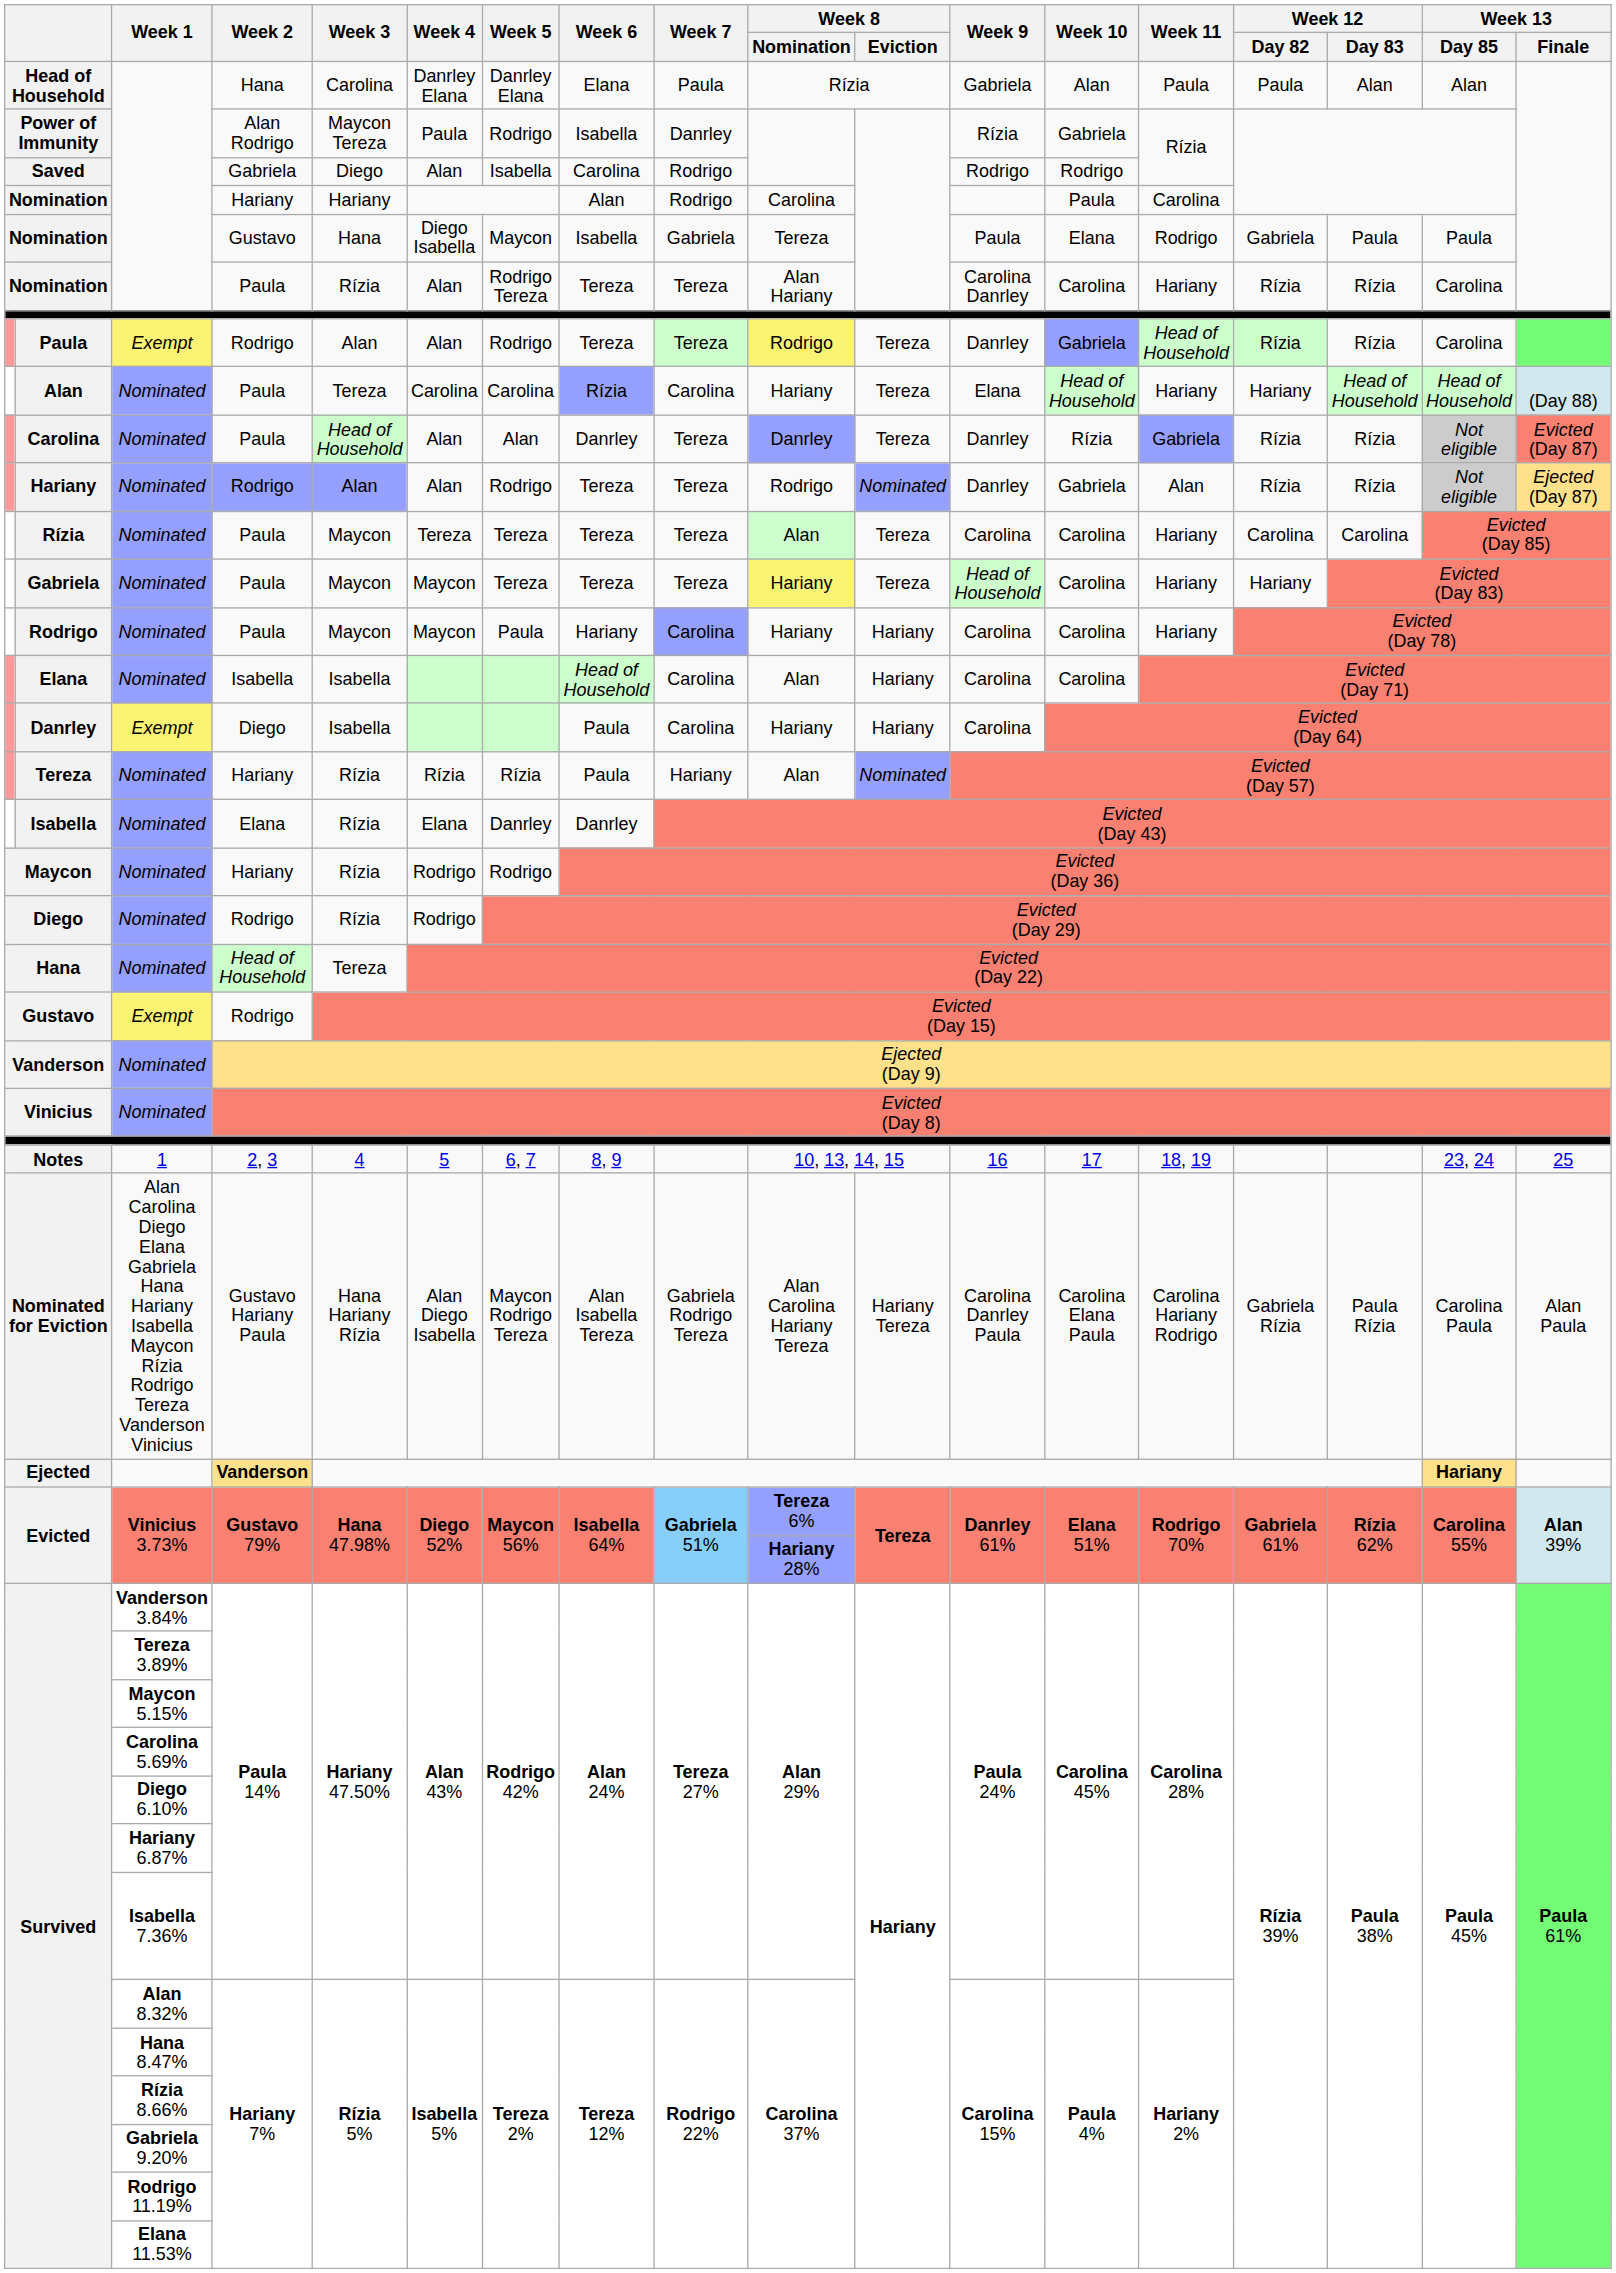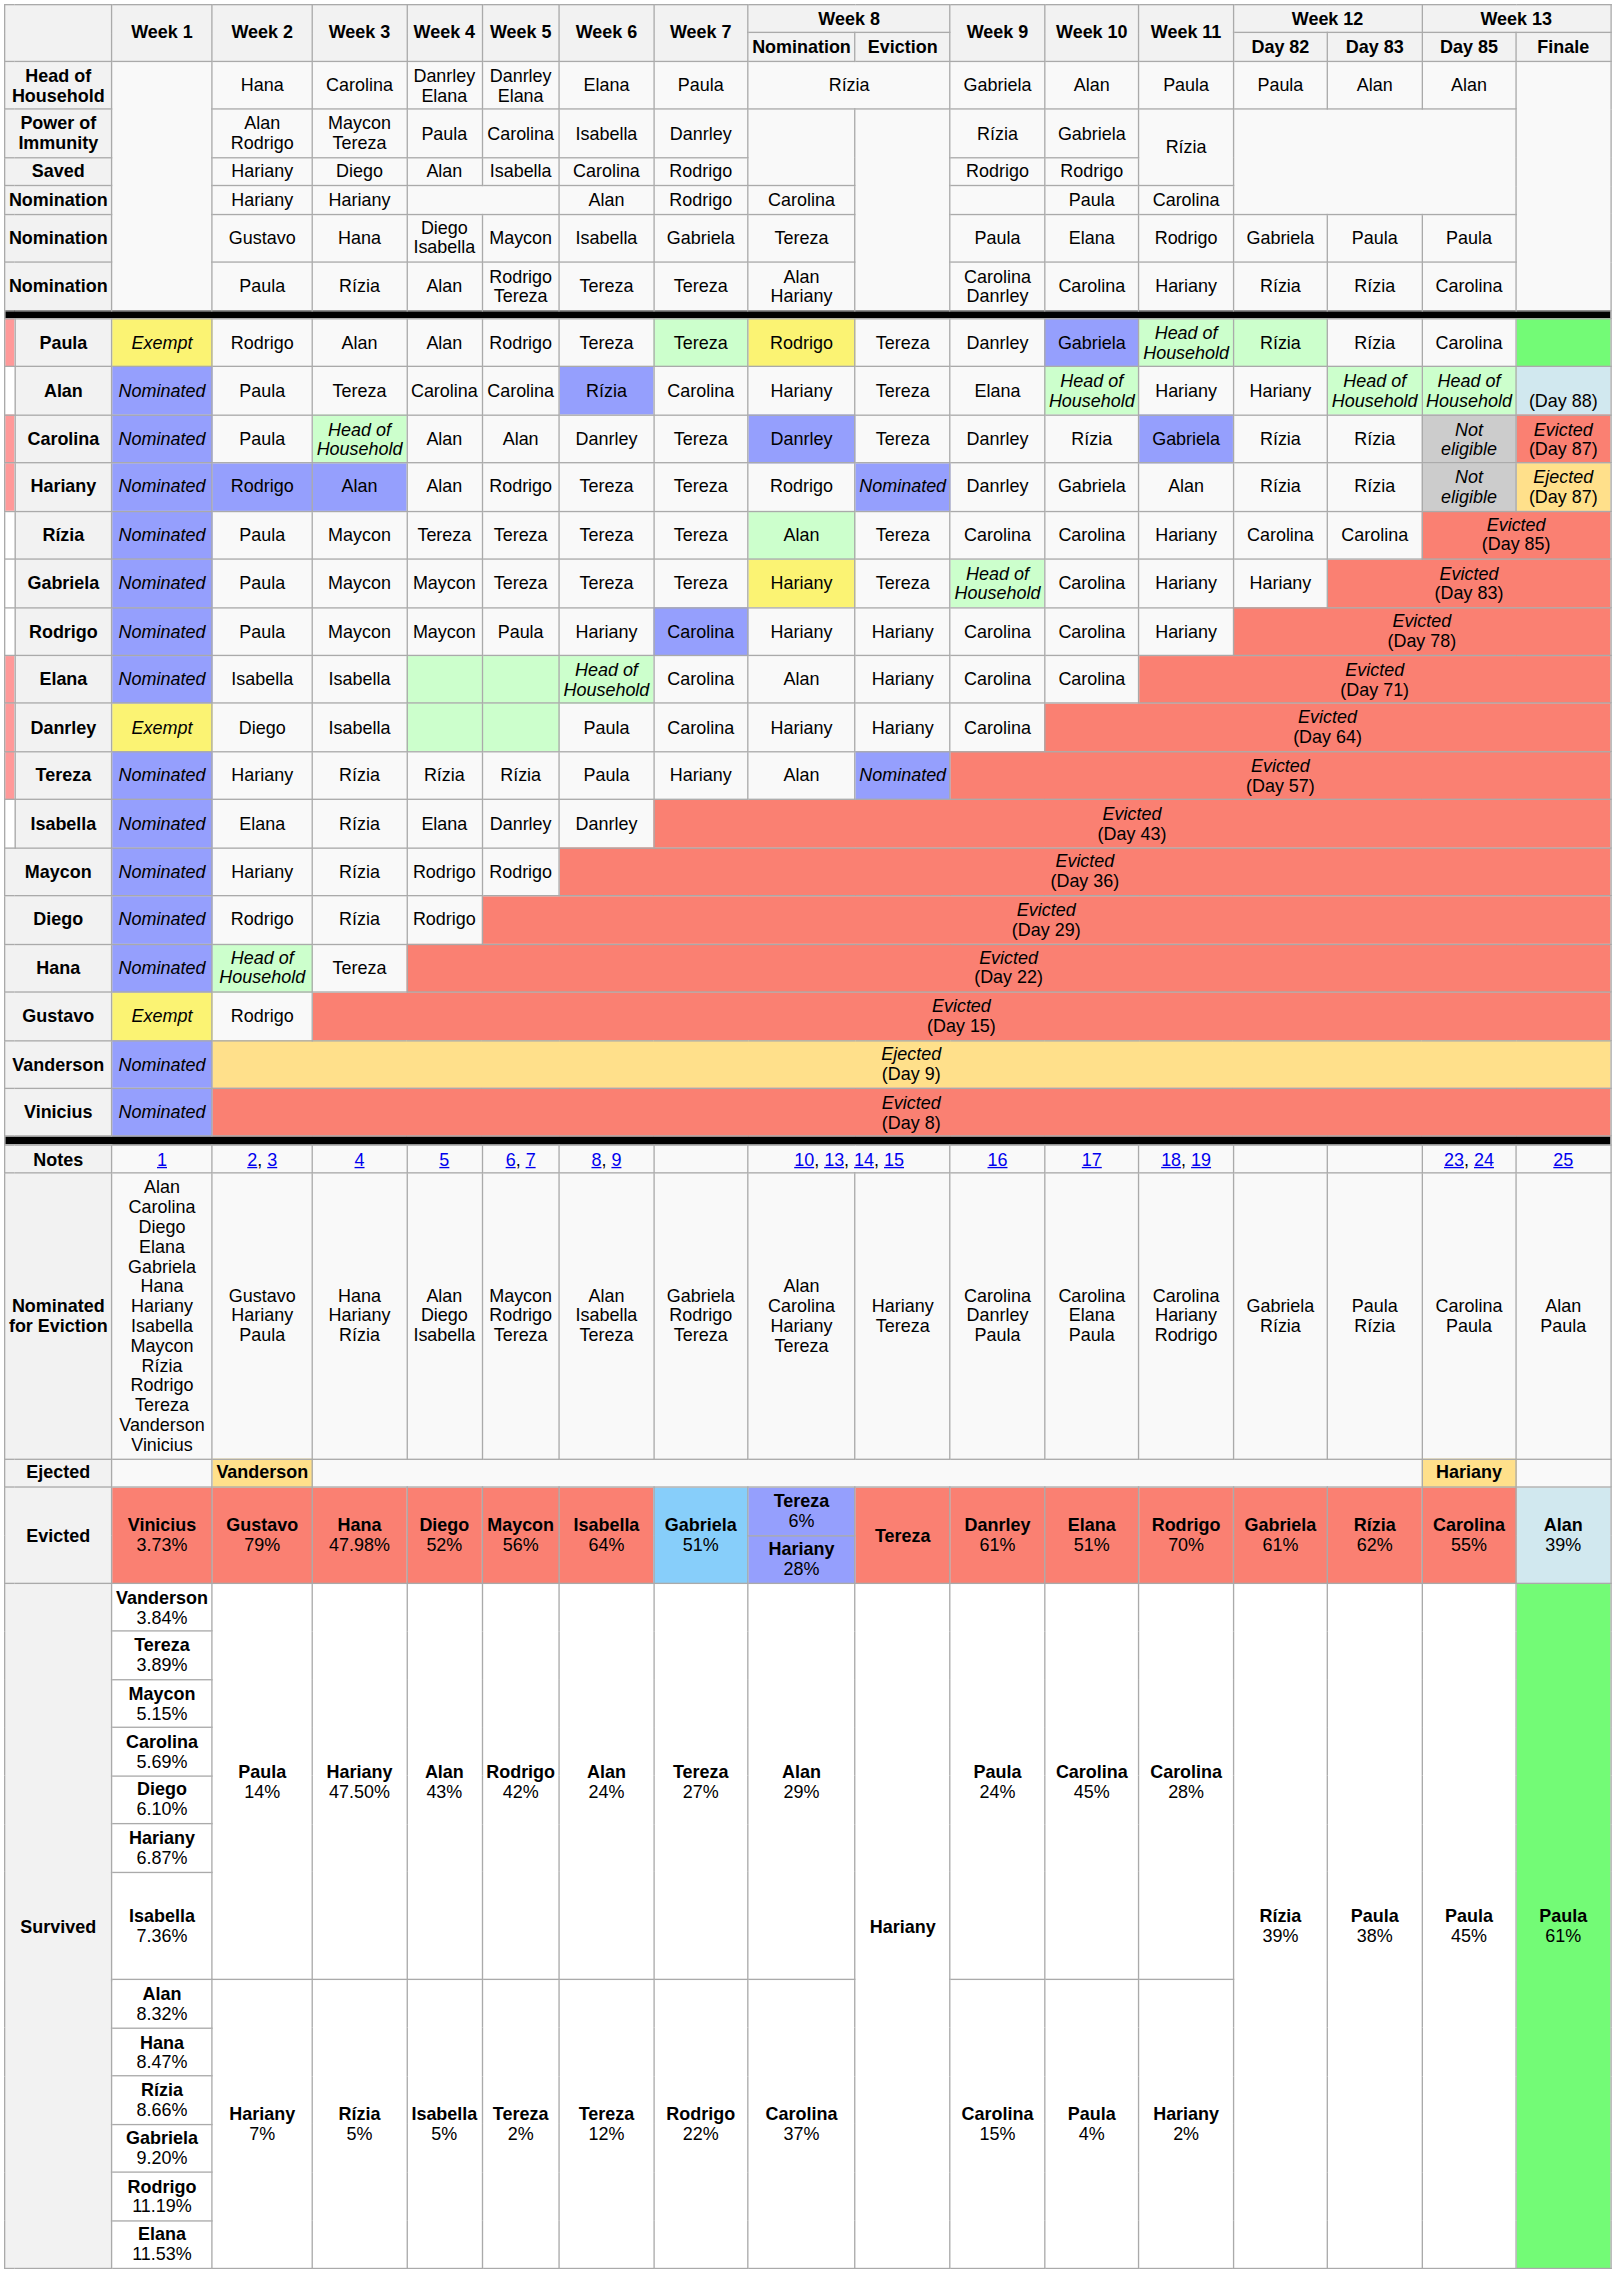Power of Immunity | Week 5: Rodrigo -> Carolina
Saved | Week 2: Gabriela -> Hariany
